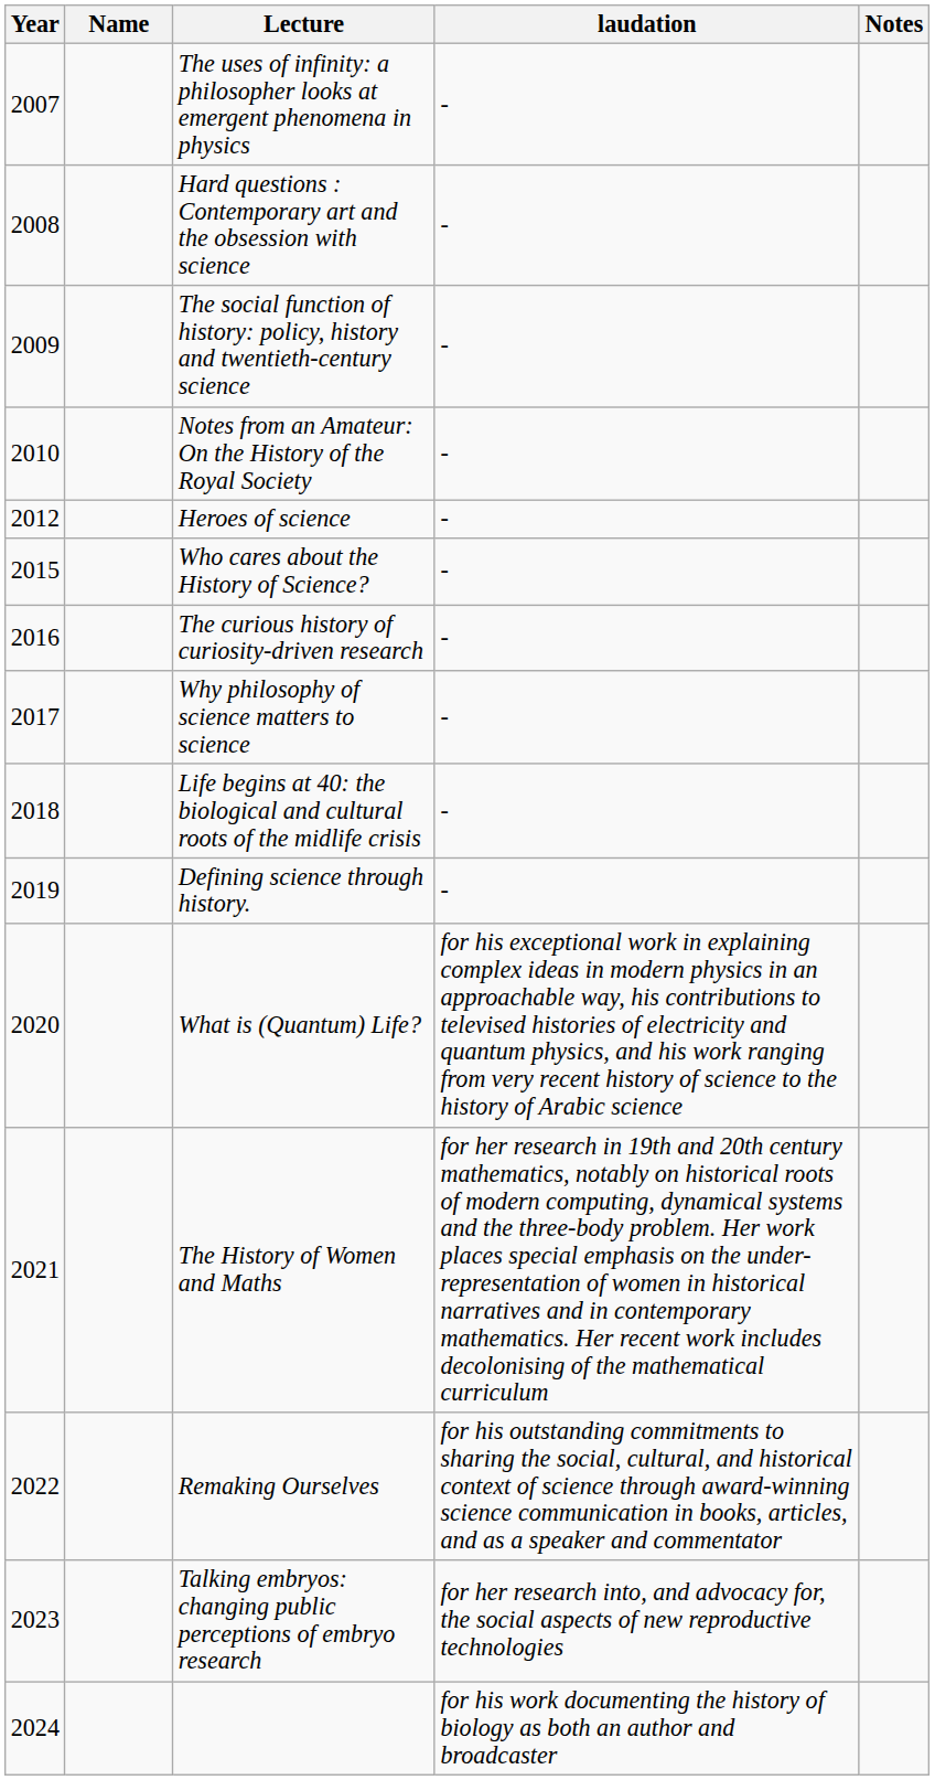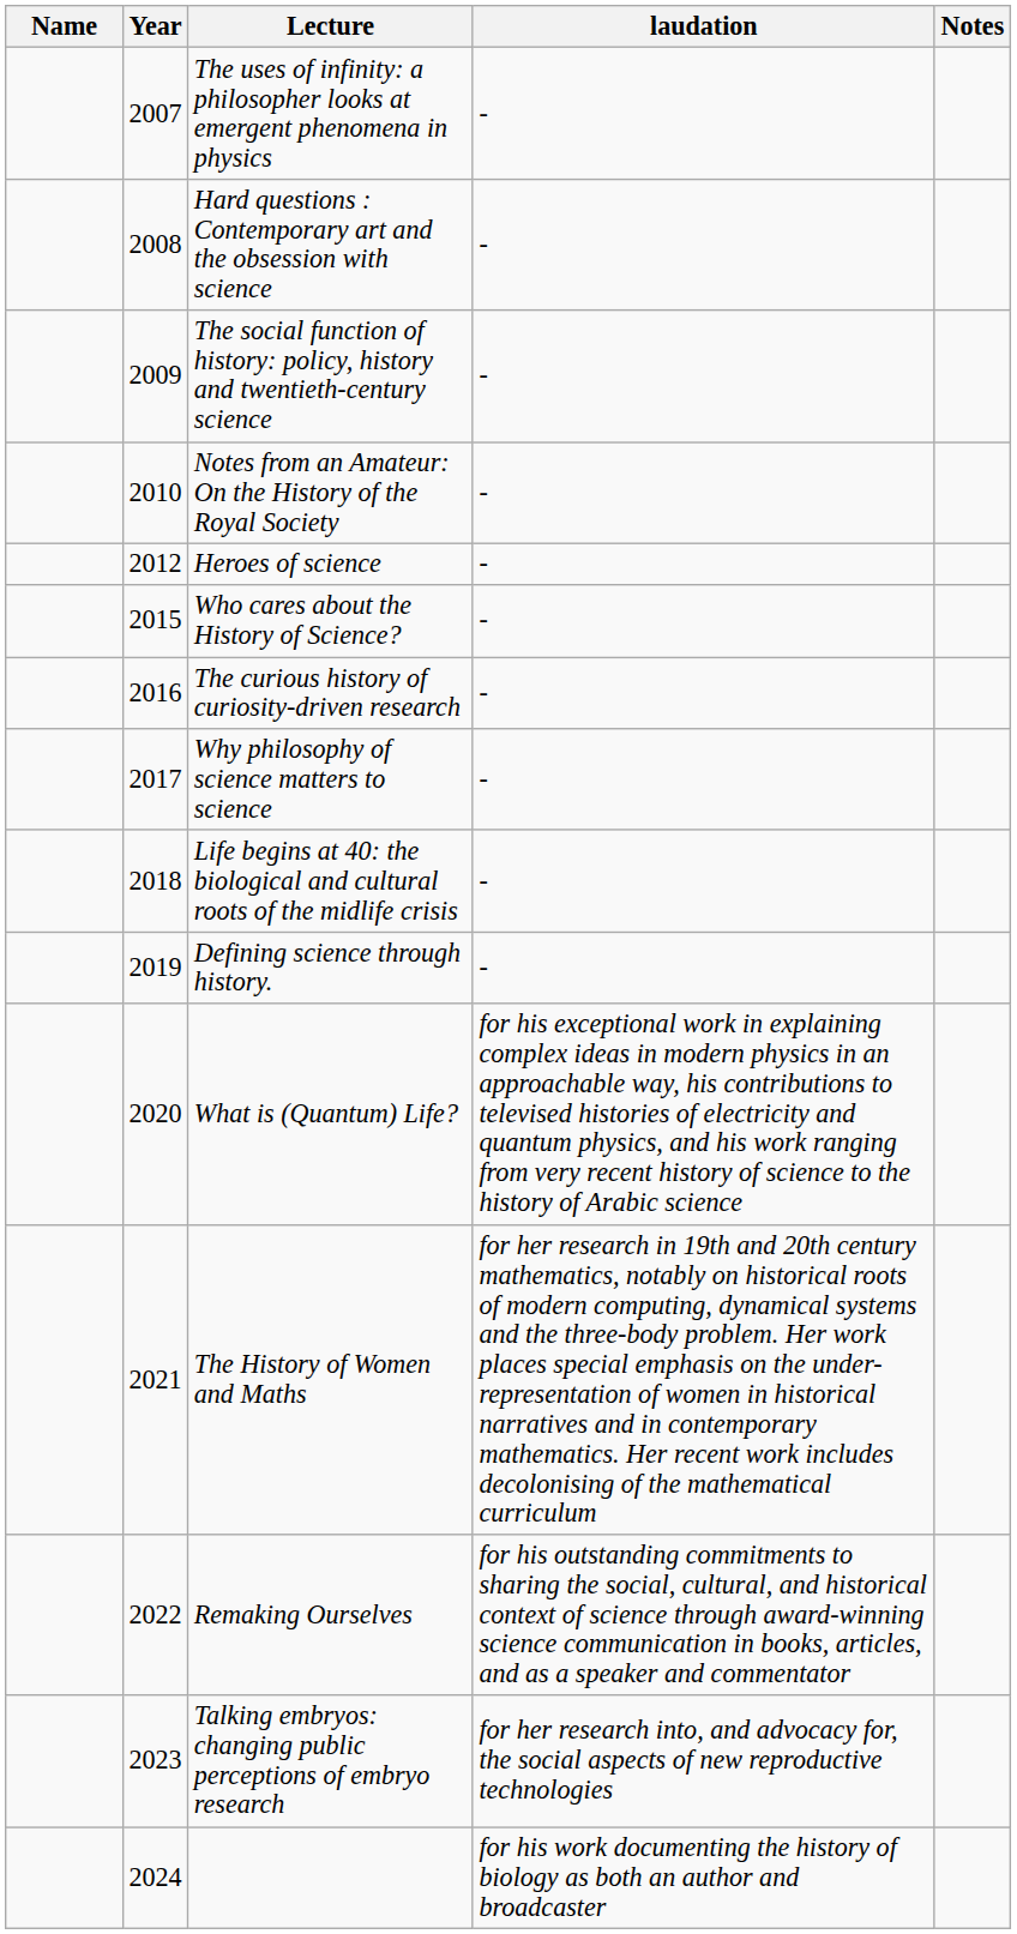columns swapped: Year <-> Name
